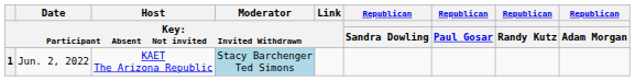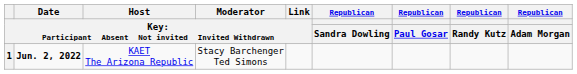1 | column 2: normal -> bold
1 | column 4: lightblue background -> no background
